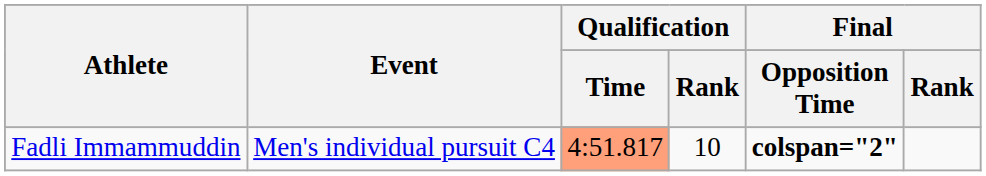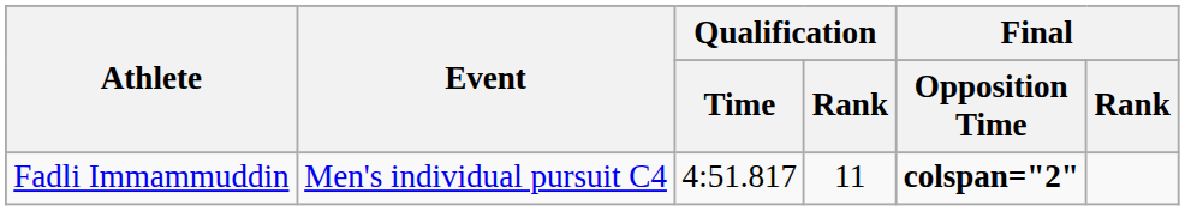Fadli Immammuddin | Qualification / Time: lightsalmon background -> no background
Fadli Immammuddin | Qualification / Rank: 10 -> 11
